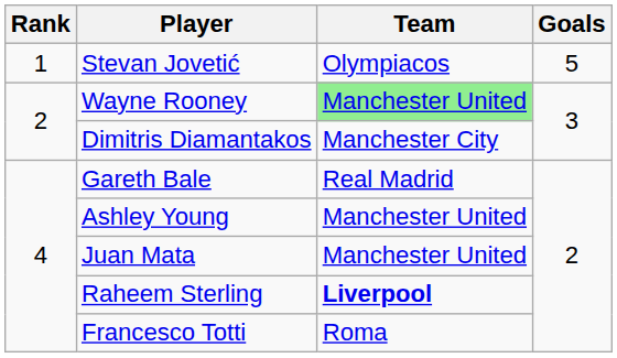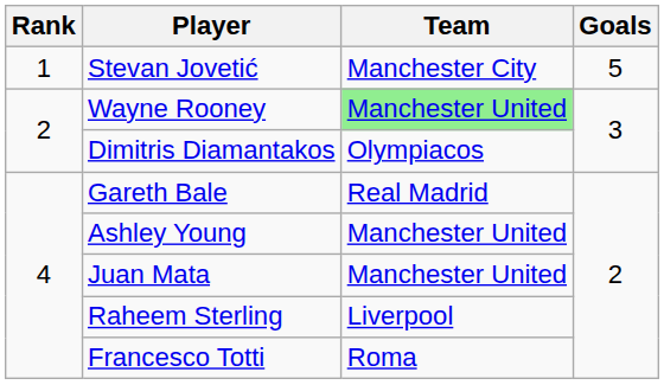Stevan Jovetić | Team: Olympiacos -> Manchester City
Dimitris Diamantakos | Team: Manchester City -> Olympiacos
Raheem Sterling | Team: bold -> normal
